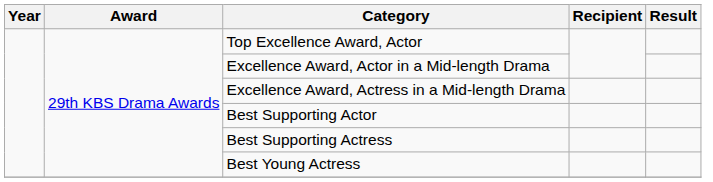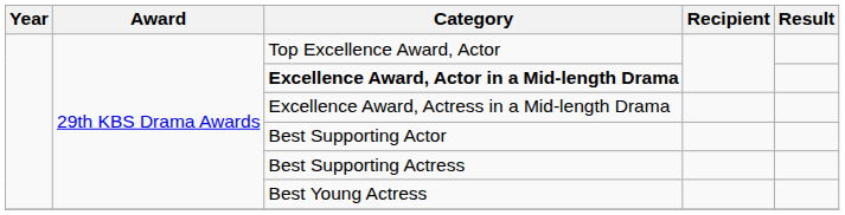Excellence Award, Actor in a Mid-length Drama | Category: normal -> bold
